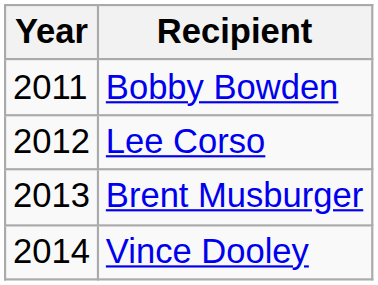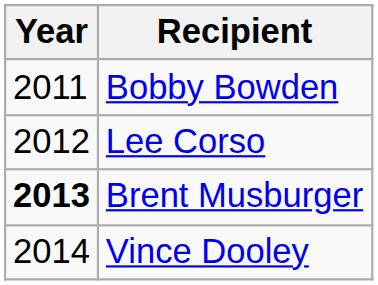Brent Musburger | Year: normal -> bold
